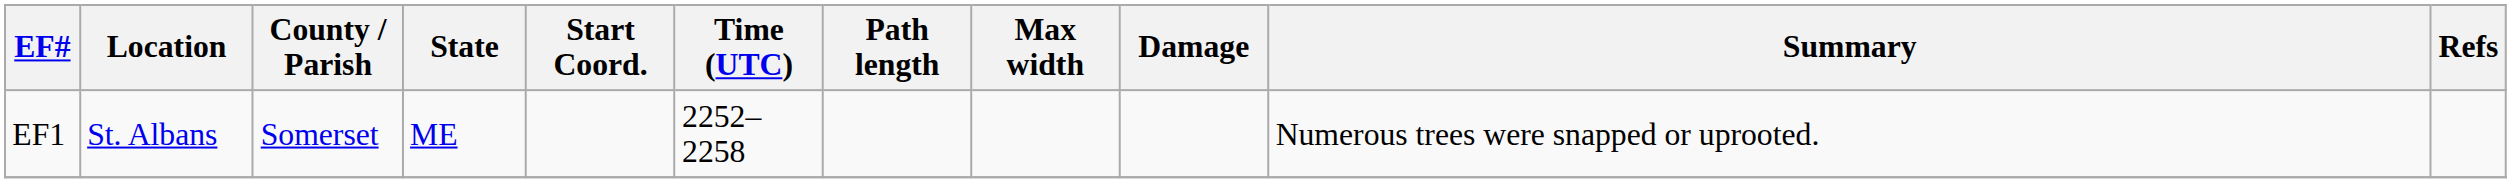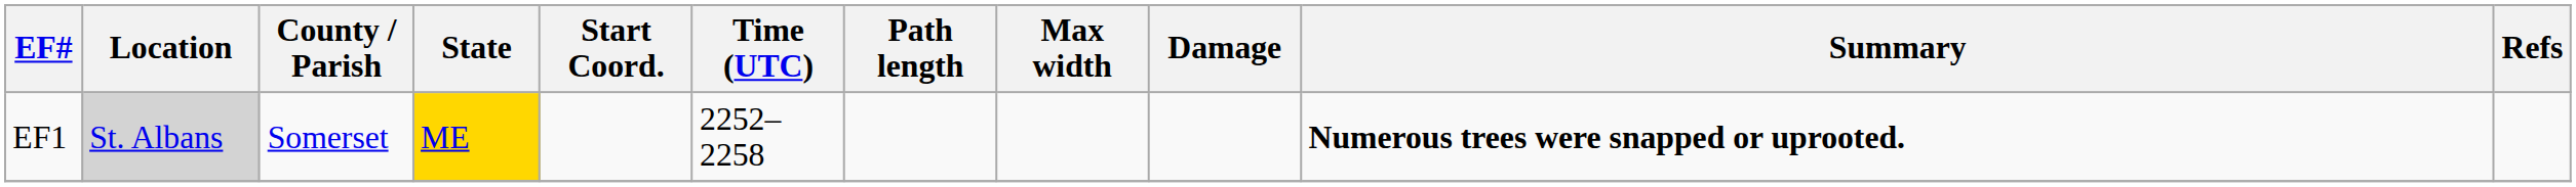EF1 | Location: no background -> lightgrey background
EF1 | State: no background -> gold background
EF1 | Summary: normal -> bold
